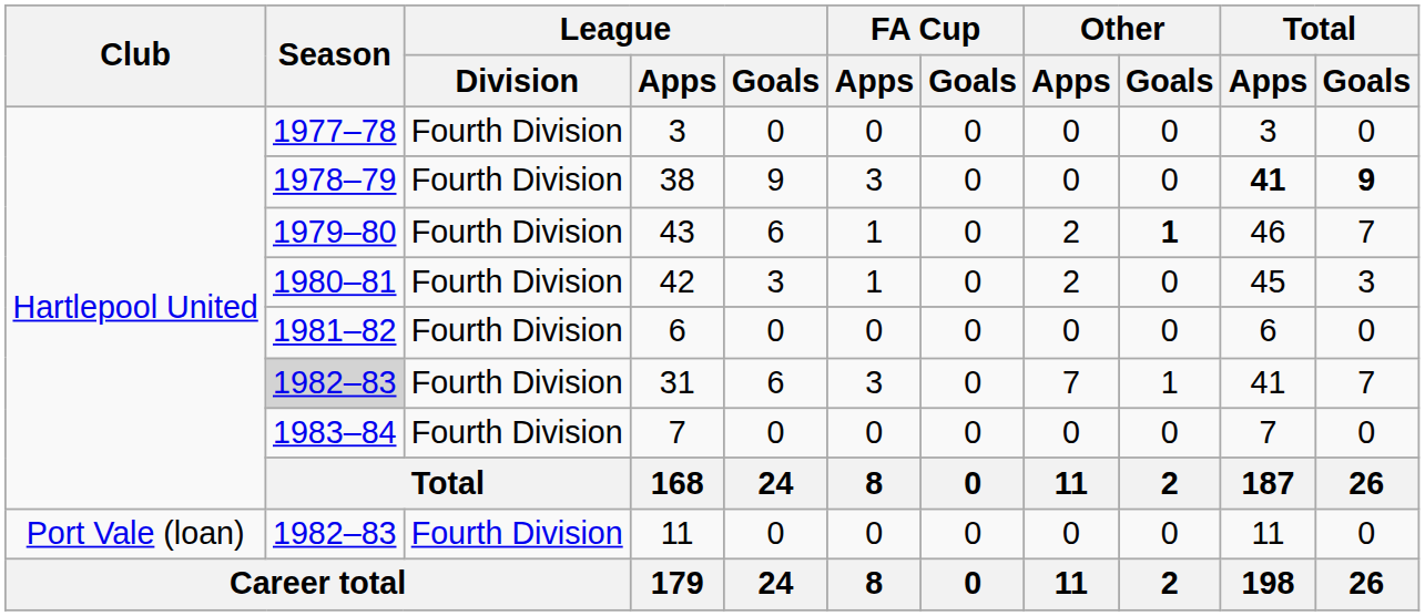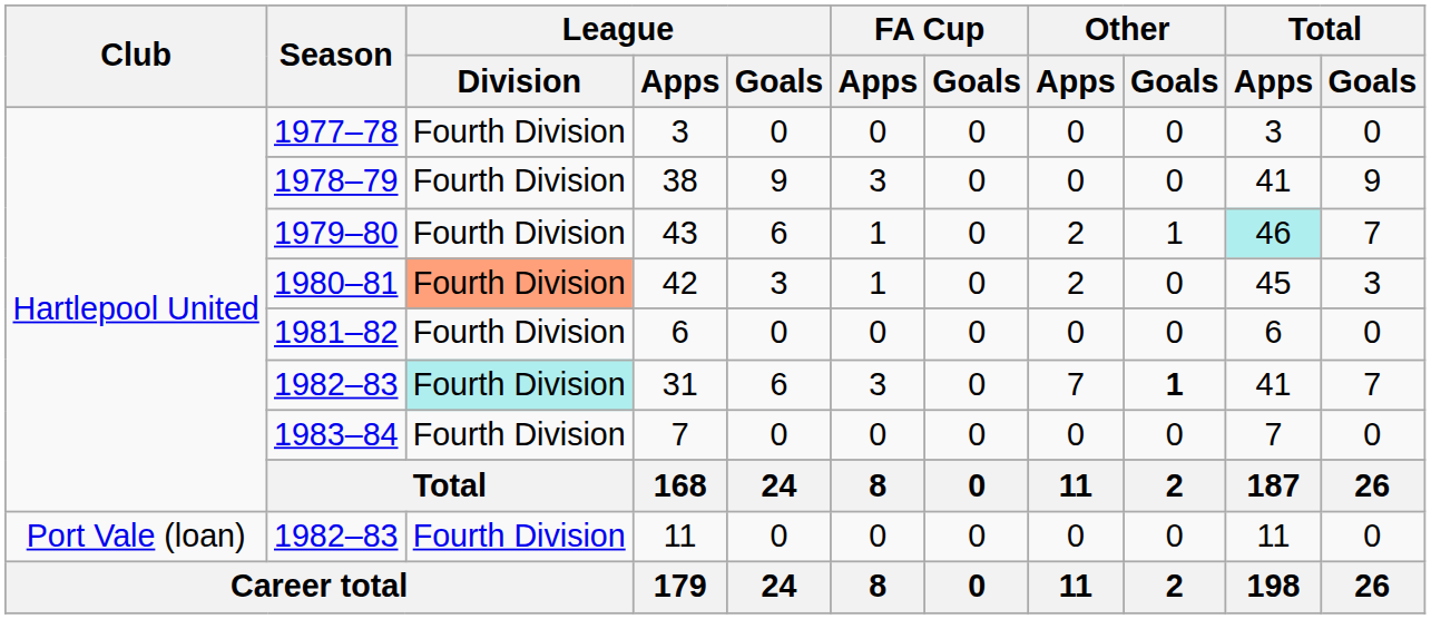38 | Total / Apps: bold -> normal
38 | Total / Goals: bold -> normal
43 | Other / Goals: bold -> normal
43 | Total / Apps: no background -> paleturquoise background
42 | League / Division: no background -> lightsalmon background
31 | Season: lightgrey background -> no background
31 | League / Division: no background -> paleturquoise background
31 | Other / Goals: normal -> bold
